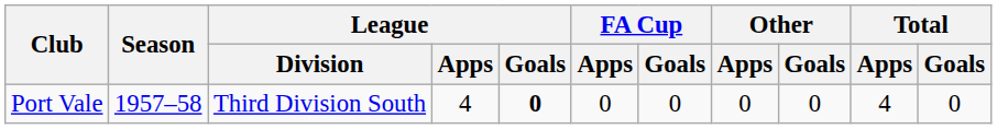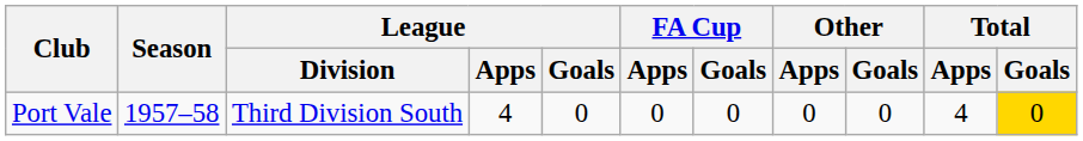Port Vale | League / Goals: bold -> normal
Port Vale | Total / Goals: no background -> gold background
